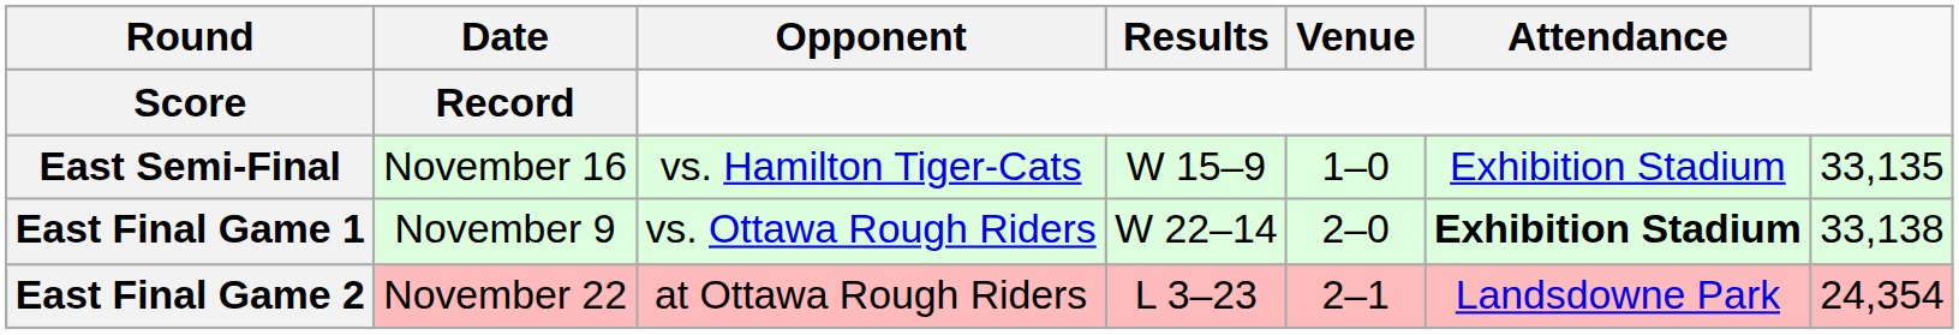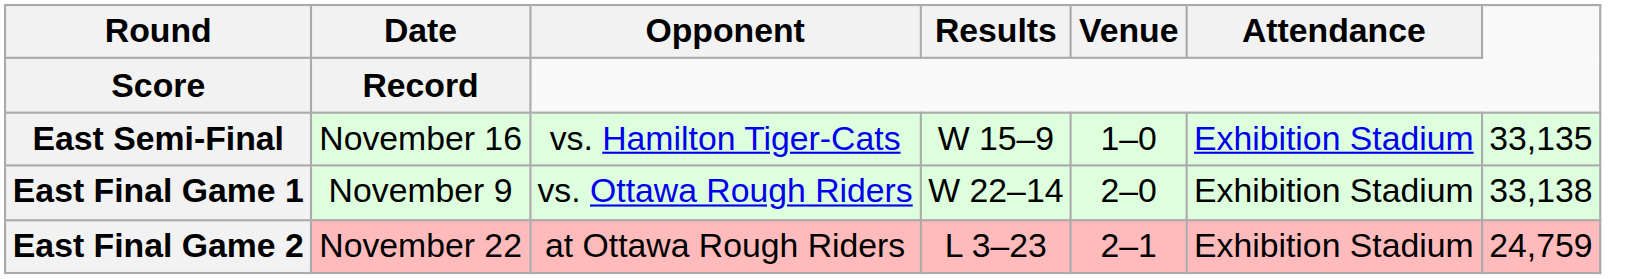East Final Game 1 | Attendance: bold -> normal
East Final Game 2 | Attendance: Landsdowne Park -> Exhibition Stadium
East Final Game 2 | column 7: 24,354 -> 24,759
